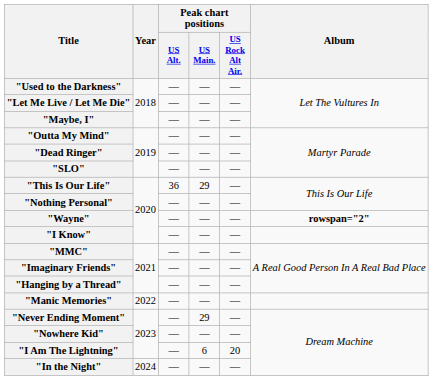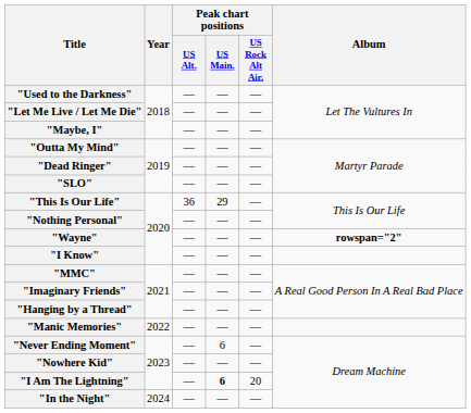"Never Ending Moment" | Peak chart positions / US Main.: 29 -> 6
"I Am The Lightning" | Peak chart positions / US Main.: normal -> bold
